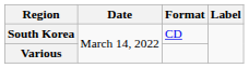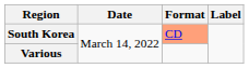South Korea | Format: no background -> lightsalmon background
